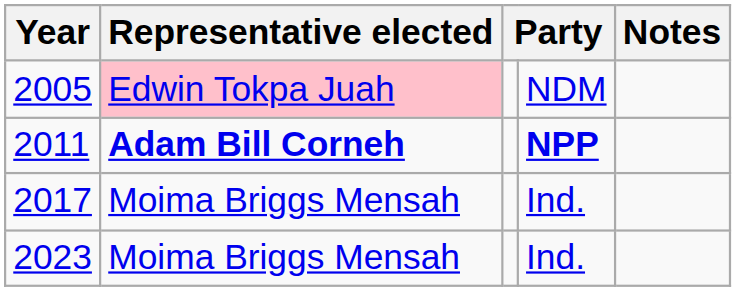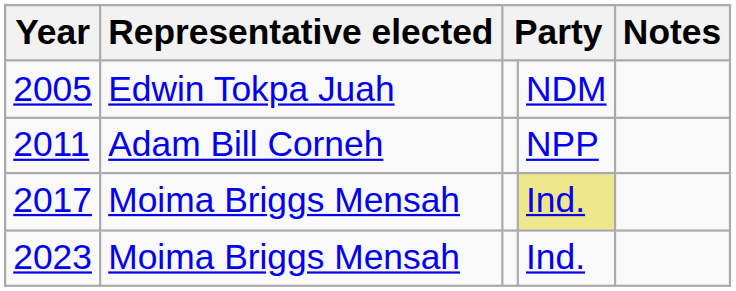2005 | Representative elected: pink background -> no background
2011 | Representative elected: bold -> normal
2011 | column 4: bold -> normal
2017 | column 4: no background -> khaki background
